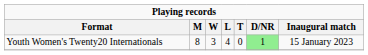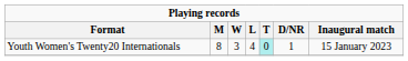Youth Women's Twenty20 Internationals | T: no background -> paleturquoise background
Youth Women's Twenty20 Internationals | D/NR: lightgreen background -> no background
